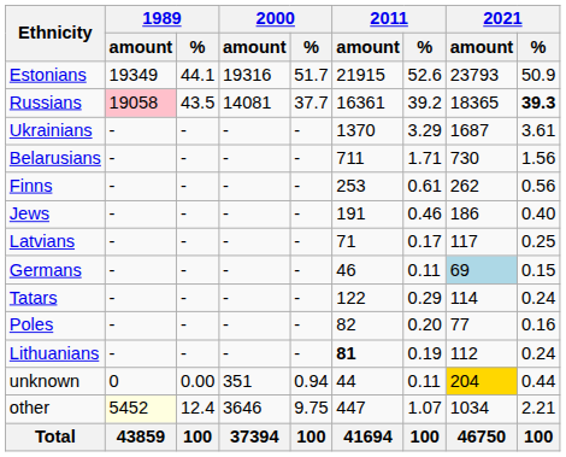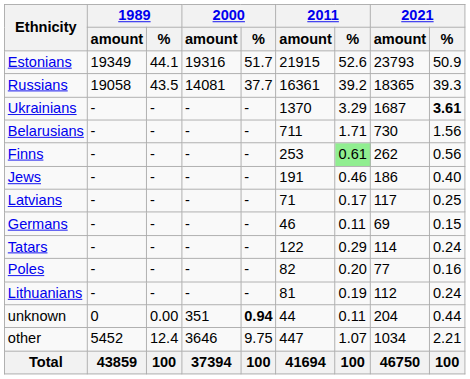Russians | 1989 / amount: pink background -> no background
Russians | 2021 / %: bold -> normal
Ukrainians | 2021 / %: normal -> bold
Finns | 2011 / %: no background -> lightgreen background
Germans | 2021 / amount: lightblue background -> no background
Lithuanians | 2011 / amount: bold -> normal
unknown | 2000 / %: normal -> bold
unknown | 2021 / amount: gold background -> no background
other | 1989 / amount: lightyellow background -> no background
